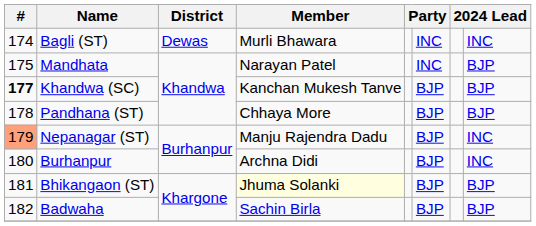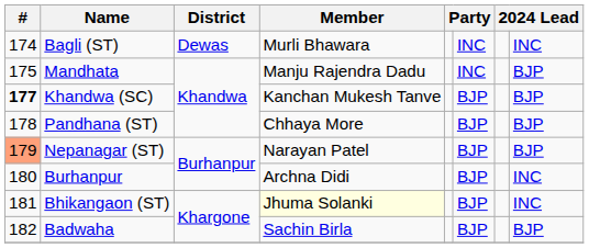Mandhata | Member: Narayan Patel -> Manju Rajendra Dadu
Nepanagar (ST) | Member: Manju Rajendra Dadu -> Narayan Patel
Nepanagar (ST) | column 8: INC -> BJP
Bhikangaon (ST) | column 8: BJP -> INC
